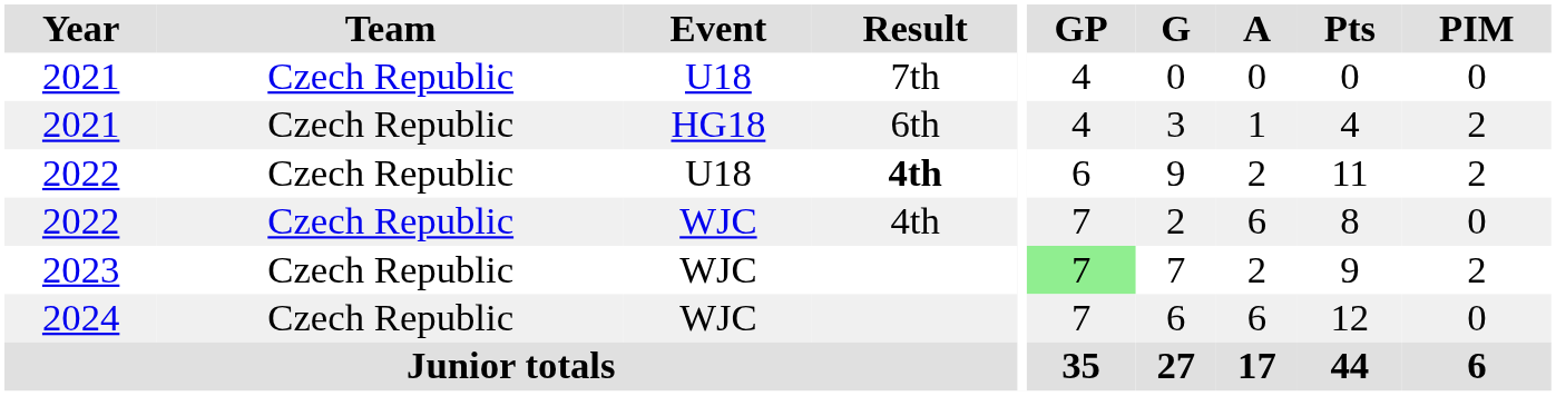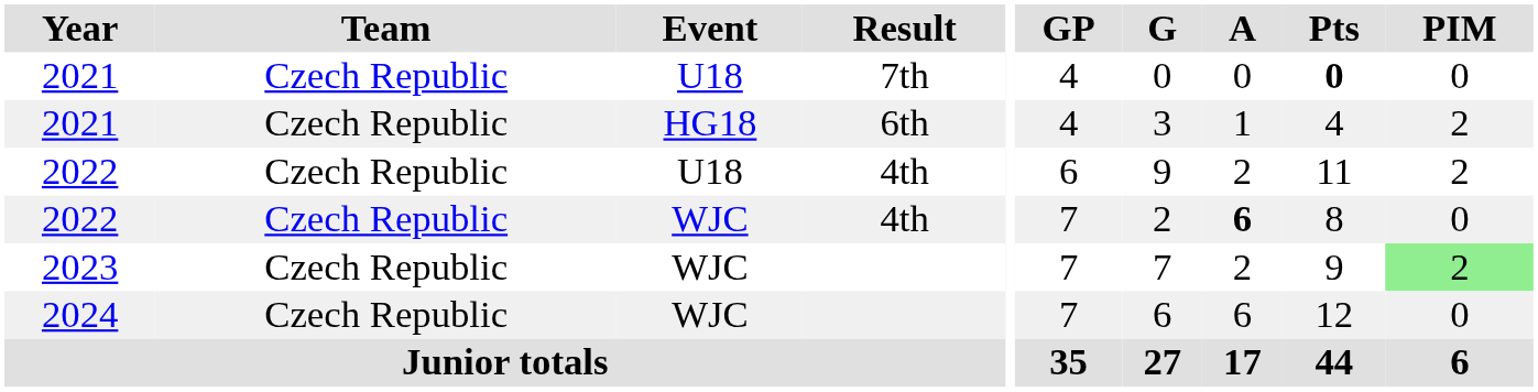2021 / U18 | Pts: normal -> bold
2022 / U18 | Result: bold -> normal
2022 / WJC | A: normal -> bold
2023 | GP: lightgreen background -> no background
2023 | PIM: no background -> lightgreen background
